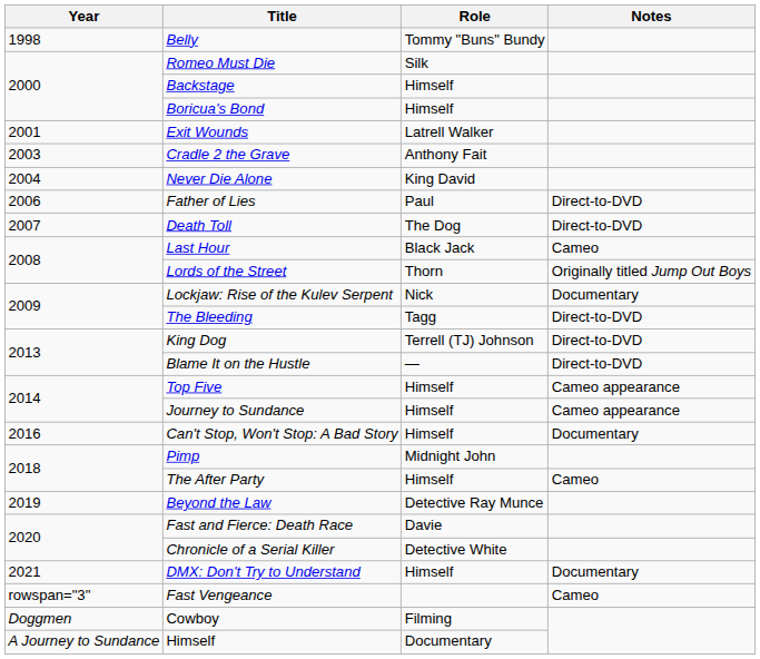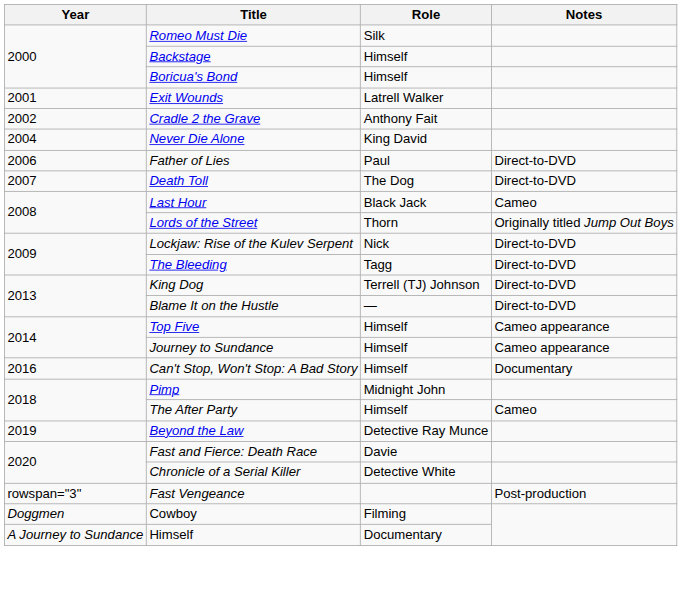- row: 1998 | Belly | Tommy "Buns" Bundy
Cradle 2 the Grave | Year: 2003 -> 2002
Lockjaw: Rise of the Kulev Serpent | Notes: Documentary -> Direct-to-DVD
- row: 2021 | DMX: Don't Try to Understand | Himself | Documentary
Fast Vengeance | Notes: Cameo -> Post-production
